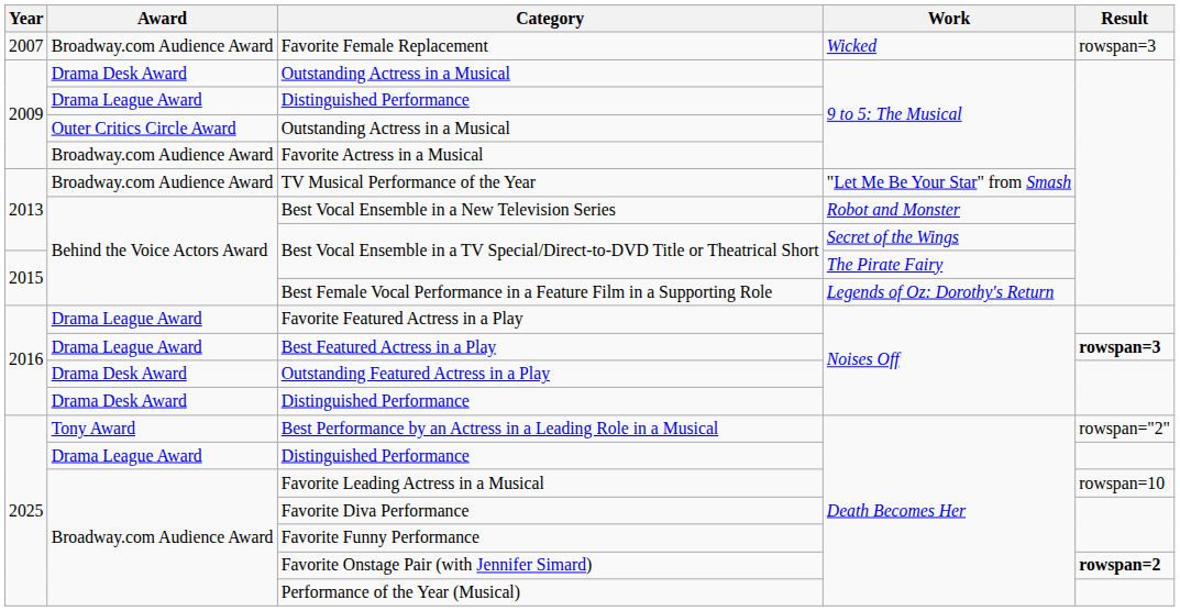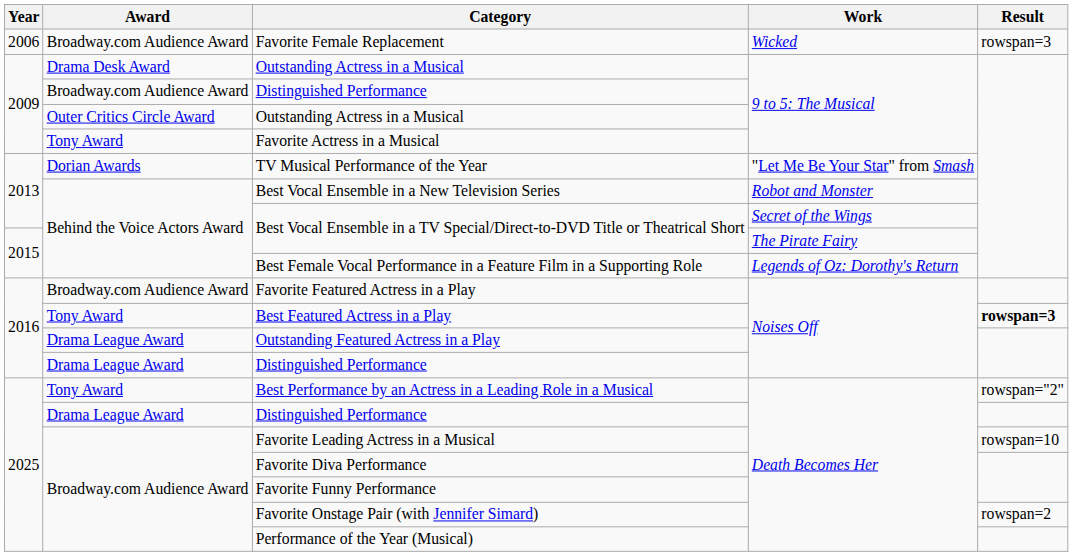Favorite Female Replacement | Year: 2007 -> 2006
Distinguished Performance / 9 to 5: The Musical | Award: Drama League Award -> Broadway.com Audience Award
Favorite Actress in a Musical | Award: Broadway.com Audience Award -> Tony Award
TV Musical Performance of the Year | Award: Broadway.com Audience Award -> Dorian Awards
Favorite Featured Actress in a Play | Award: Drama League Award -> Broadway.com Audience Award
Best Featured Actress in a Play | Award: Drama League Award -> Tony Award
Outstanding Featured Actress in a Play | Award: Drama Desk Award -> Drama League Award
Distinguished Performance / Noises Off | Award: Drama Desk Award -> Drama League Award
Favorite Onstage Pair (with Jennifer Simard) | Result: bold -> normal
